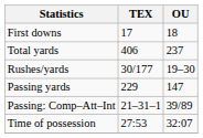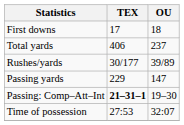Rushes/yards | OU: 19–30 -> 39/89
Passing: Comp–Att–Int | TEX: normal -> bold
Passing: Comp–Att–Int | OU: 39/89 -> 19–30
